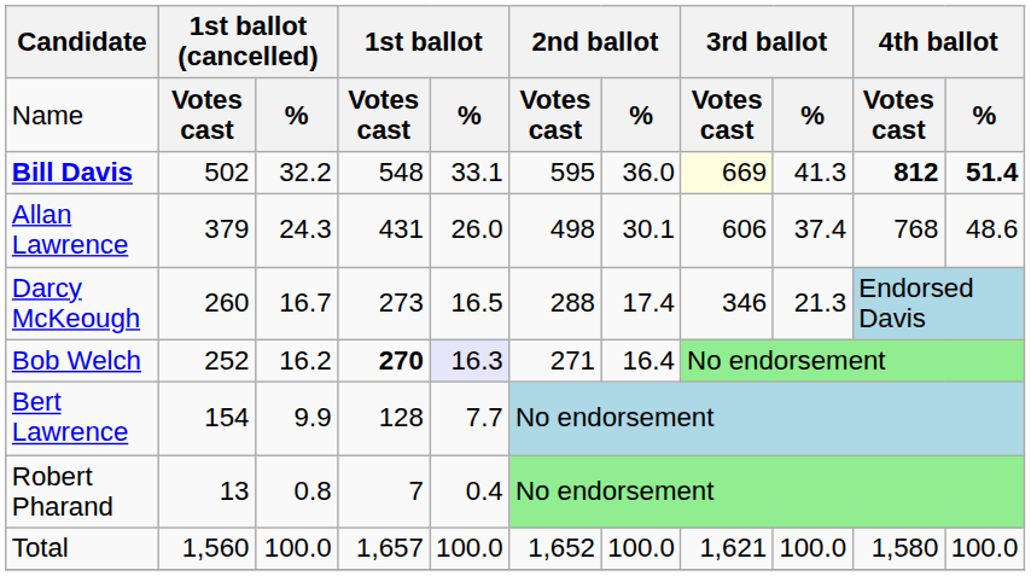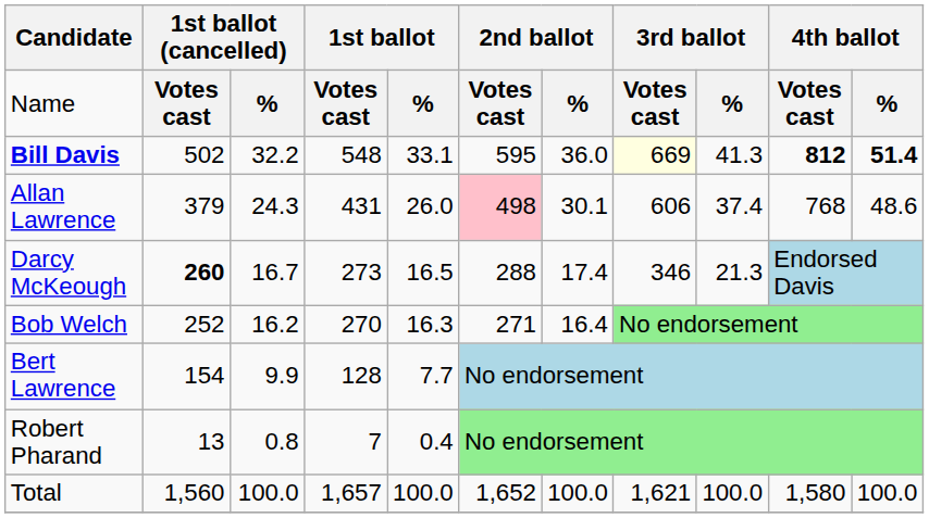Allan Lawrence | column 6: no background -> pink background
Darcy McKeough | column 2: normal -> bold
Bob Welch | column 4: bold -> normal
Bob Welch | column 5: lavender background -> no background
